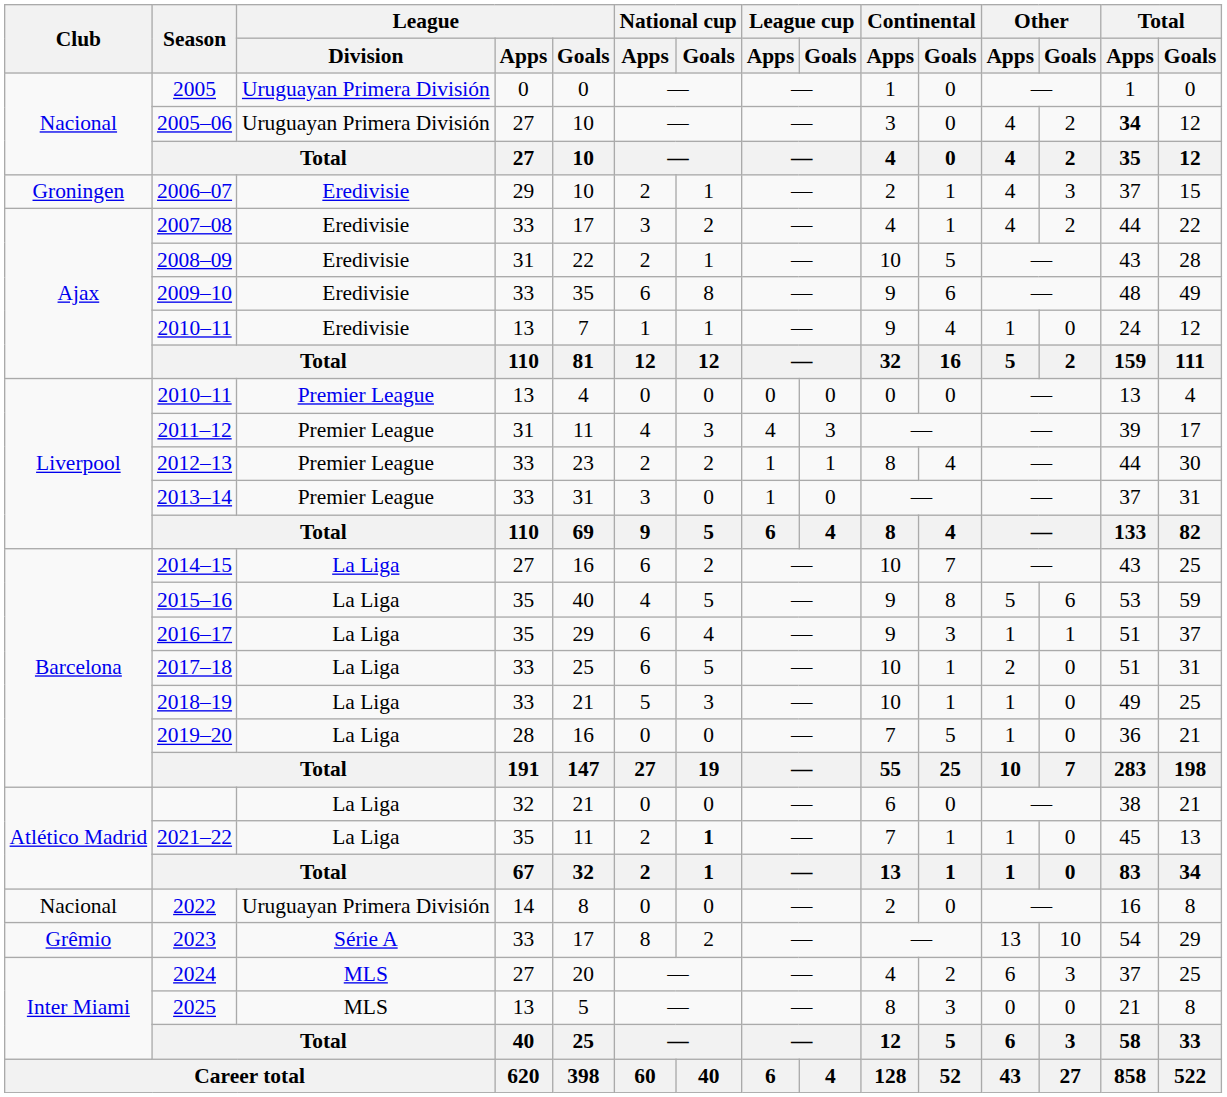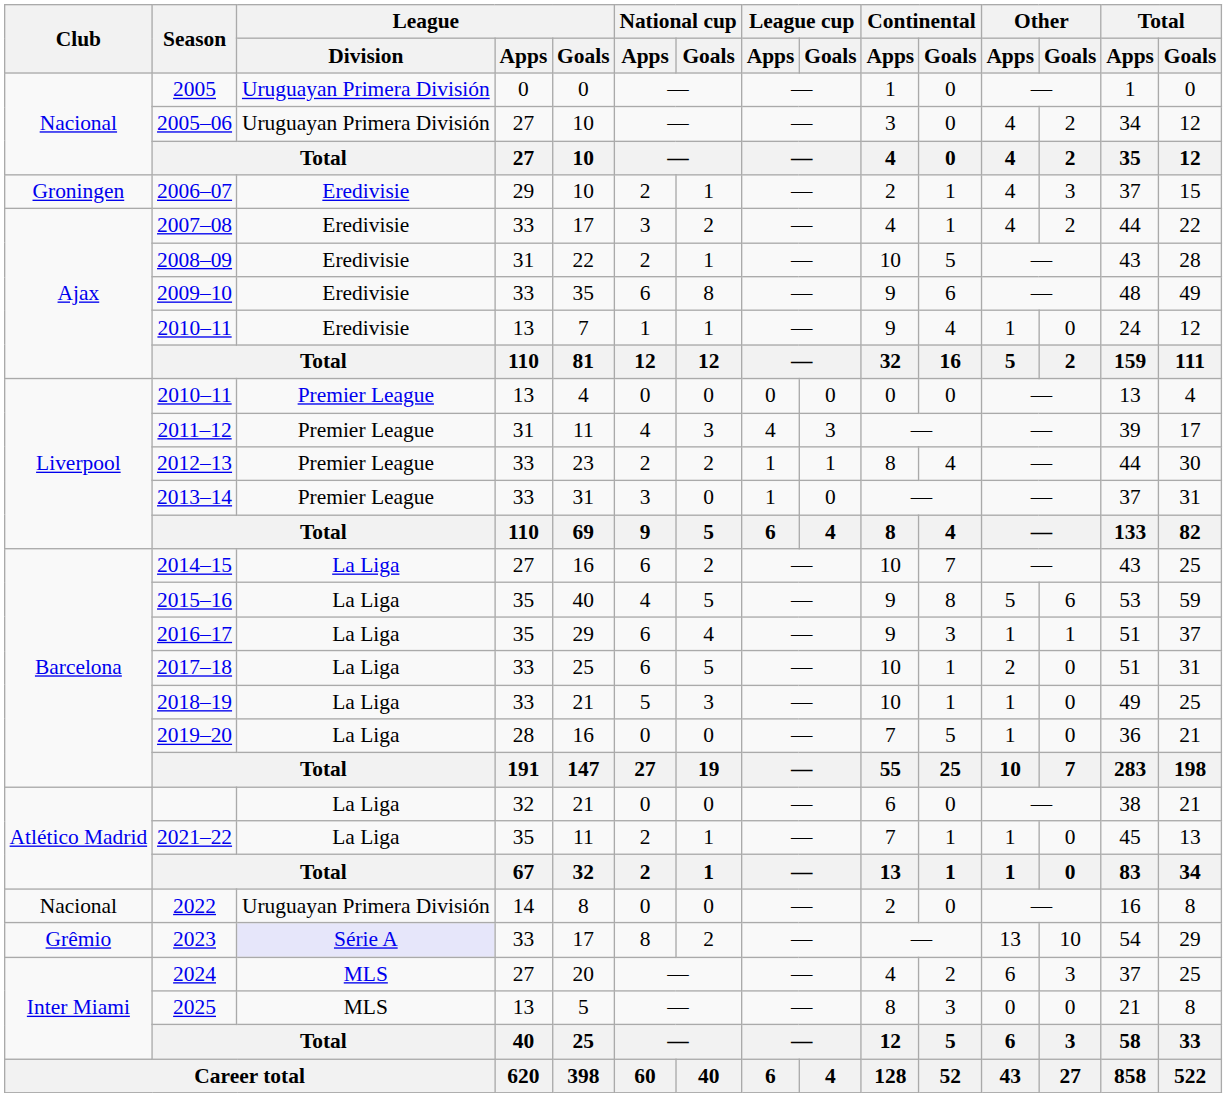2005–06 | Total / Apps: bold -> normal
2021–22 | National cup / Goals: bold -> normal
2023 | League / Division: no background -> lavender background
